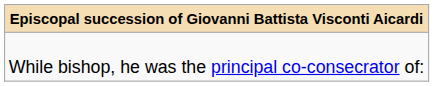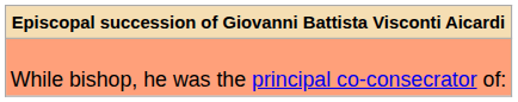row 2 | column 1: no background -> lightsalmon background
